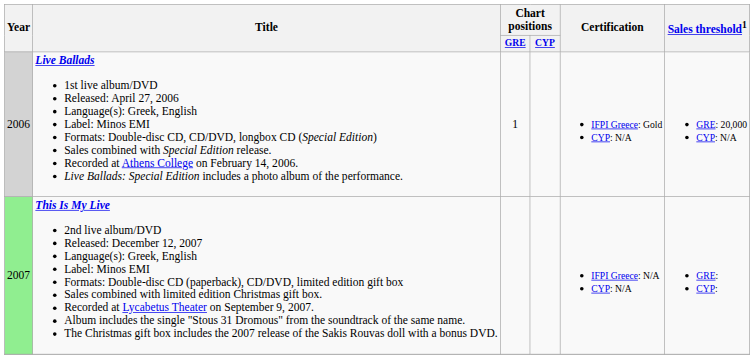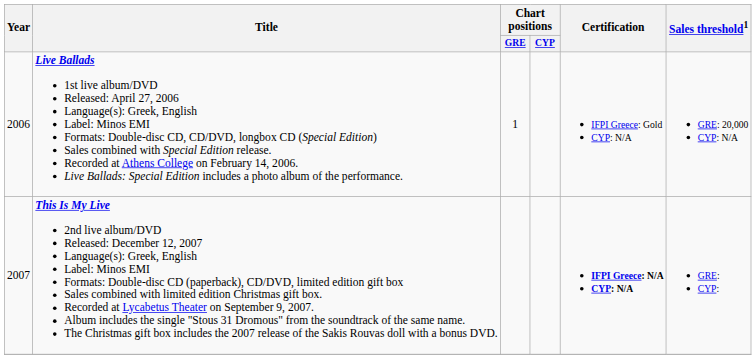row 3 | Year: lightgrey background -> no background
row 4 | Year: lightgreen background -> no background
row 4 | Certification: normal -> bold
